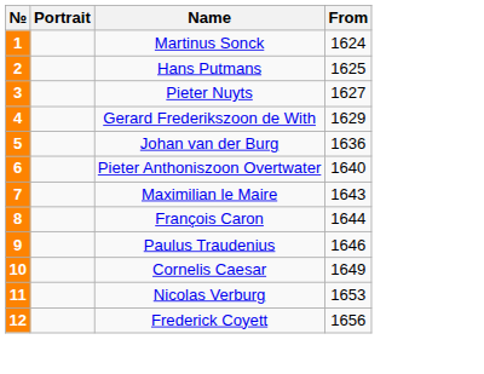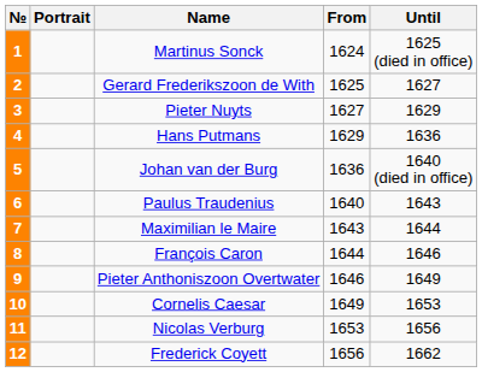+ column: Until | 1625 (died in office) | 1627 | 1629 | 1636 | 1640 (died in office) | 1643 | 1644 | 1646 | 1649 | 1653 | 1656 | 1662
2 | Name: Hans Putmans -> Gerard Frederikszoon de With
4 | Name: Gerard Frederikszoon de With -> Hans Putmans
6 | Name: Pieter Anthoniszoon Overtwater -> Paulus Traudenius
9 | Name: Paulus Traudenius -> Pieter Anthoniszoon Overtwater
